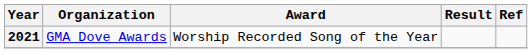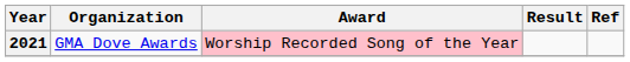2021 | Award: no background -> pink background
